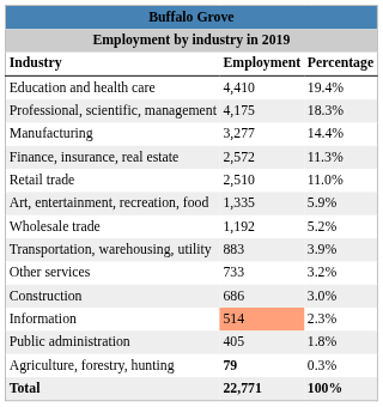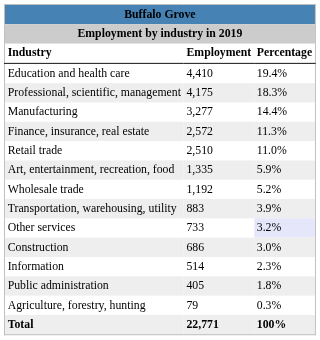Other services | column 3: no background -> lavender background
Information | column 2: lightsalmon background -> no background
Agriculture, forestry, hunting | column 2: bold -> normal
